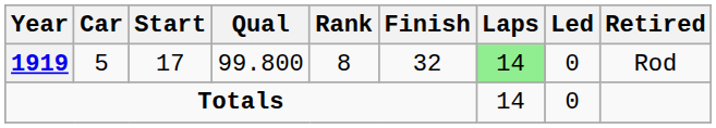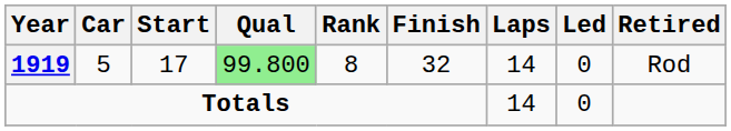1919 | Qual: no background -> lightgreen background
1919 | Laps: lightgreen background -> no background
